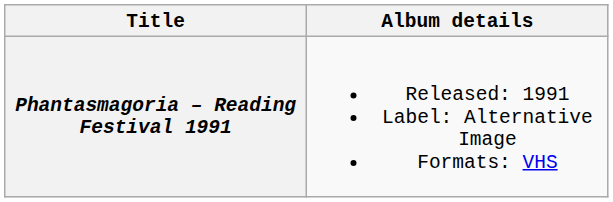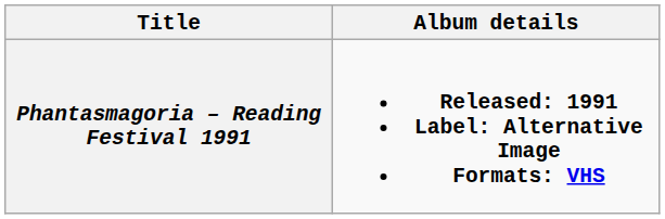Phantasmagoria – Reading Festival 1991 | Album details: normal -> bold
